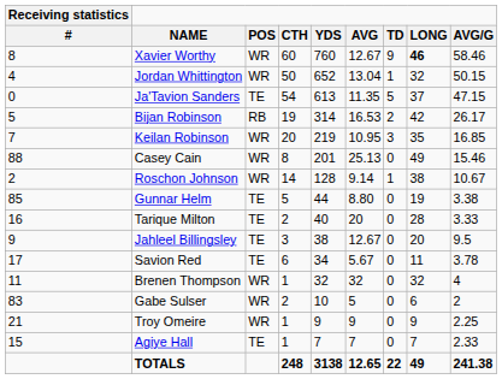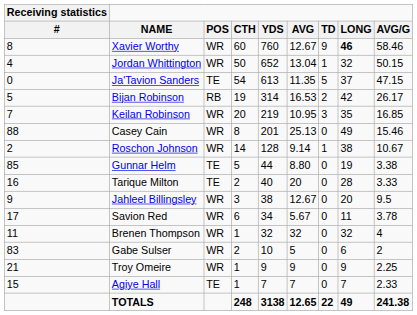Jahleel Billingsley | POS: TE -> WR
Savion Red | POS: TE -> WR
